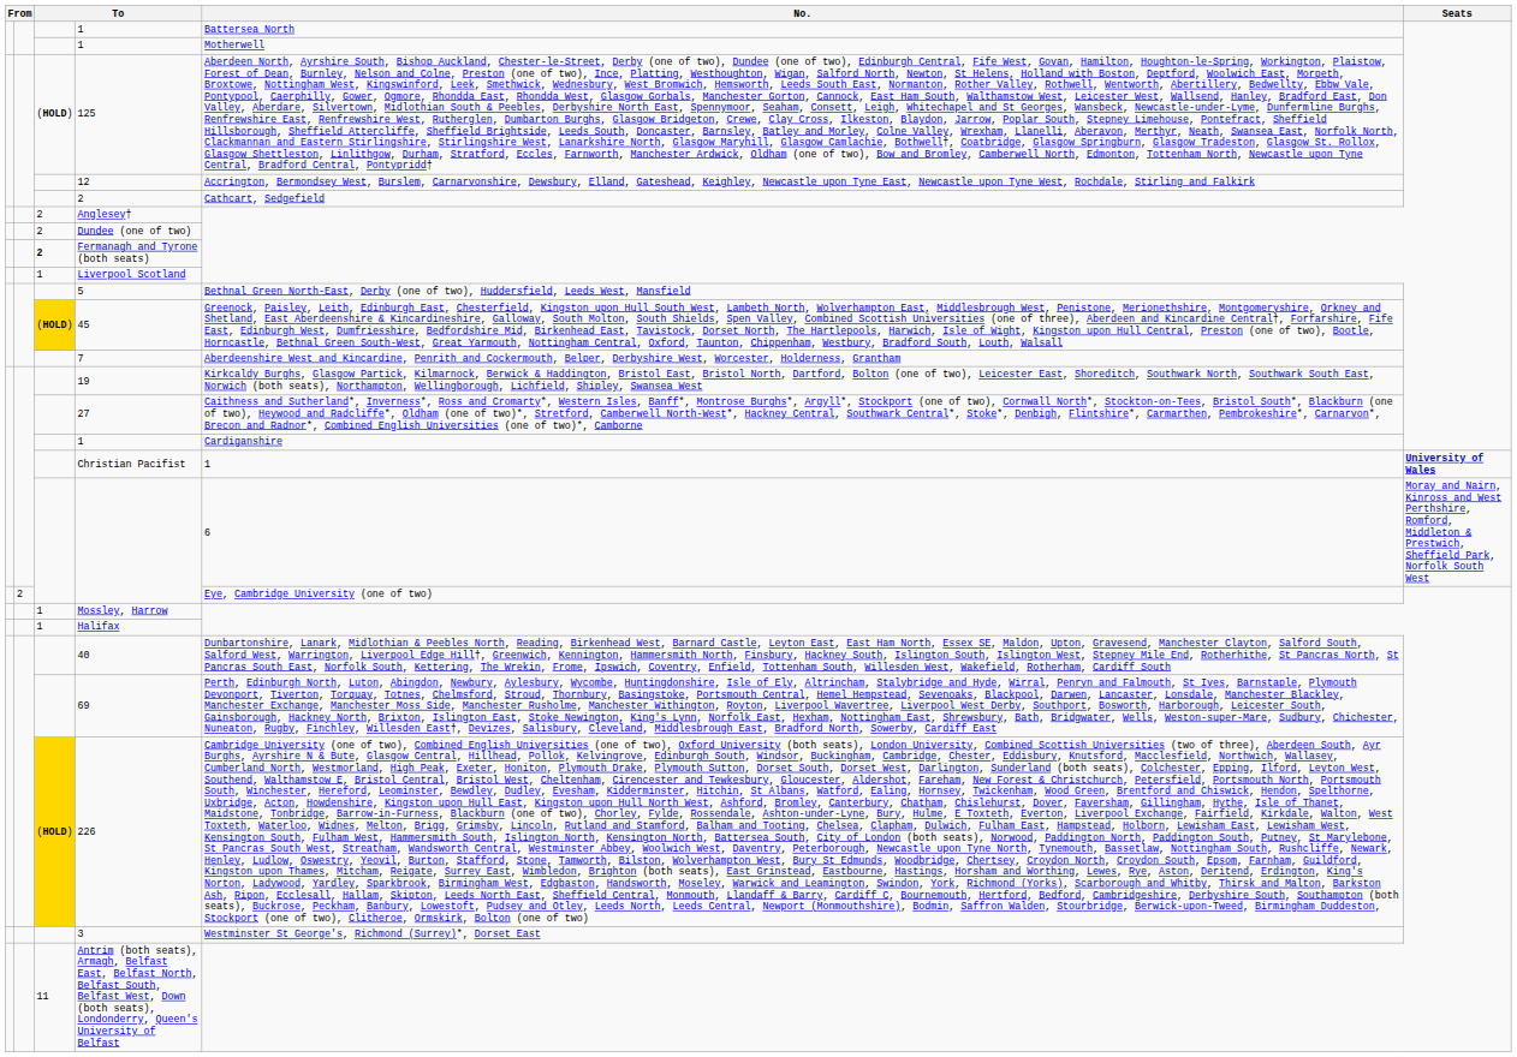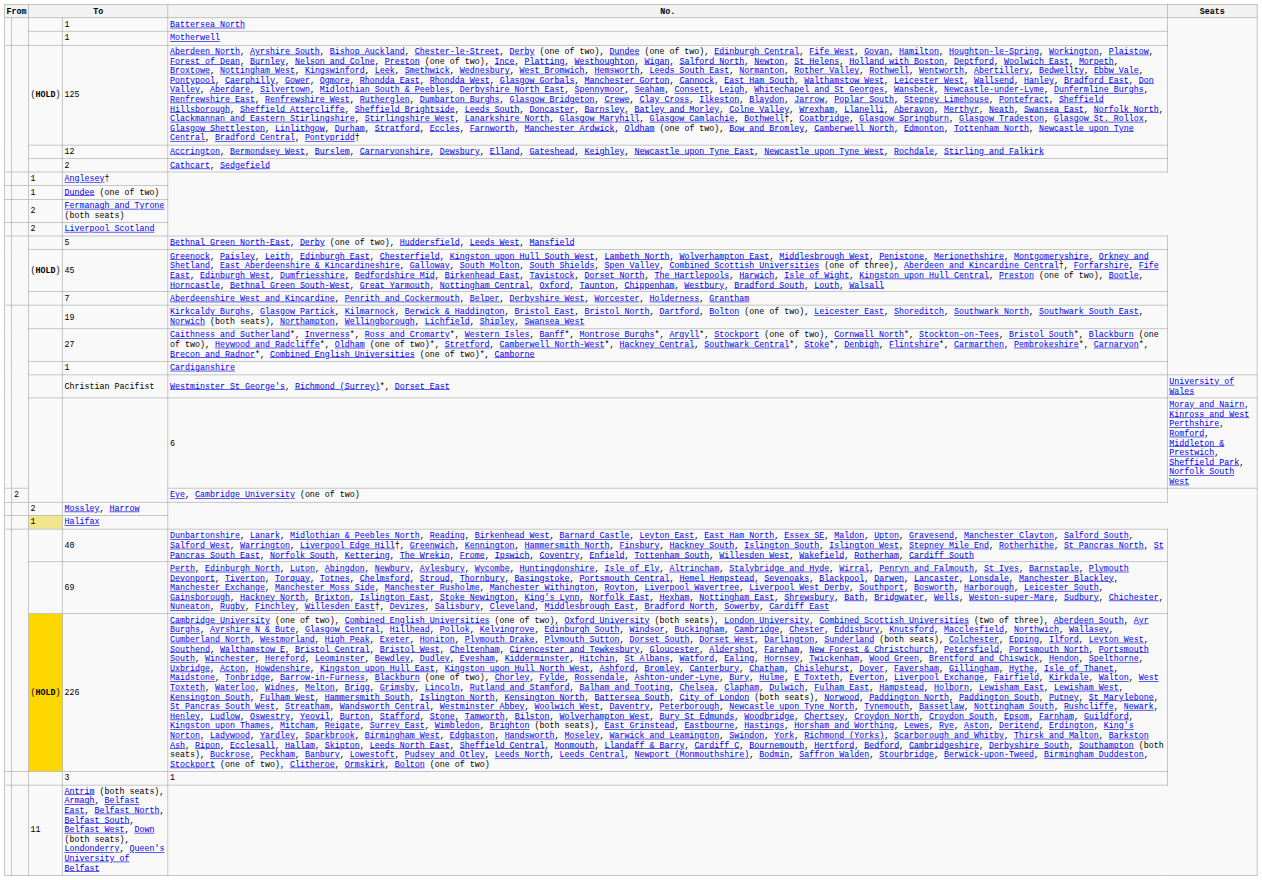Anglesey† | column 3: 2 -> 1
Dundee (one of two) | column 3: 2 -> 1
Fermanagh and Tyrone (both seats) | column 3: bold -> normal
Liverpool Scotland | column 3: 1 -> 2
45 | column 3: gold background -> no background
Christian Pacifist | No.: 1 -> Westminster St George's, Richmond (Surrey)*, Dorset East
Christian Pacifist | Seats: bold -> normal
Mossley, Harrow | column 3: 1 -> 2
Halifax | column 3: no background -> khaki background
3 | No.: Westminster St George's, Richmond (Surrey)*, Dorset East -> 1
